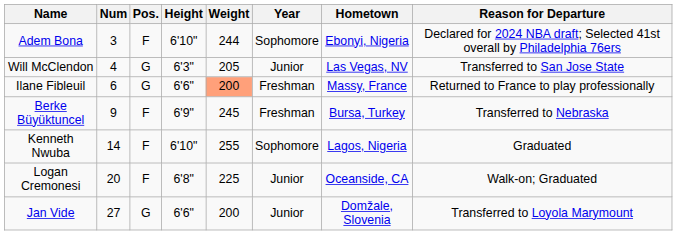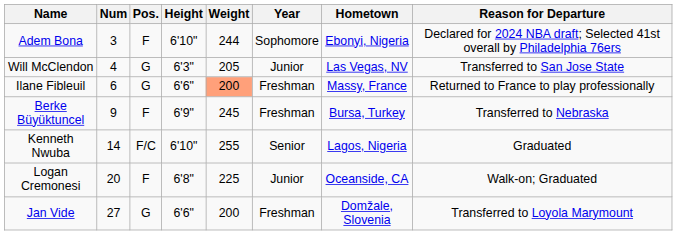Kenneth Nwuba | Pos.: F -> F/C
Kenneth Nwuba | Year: Sophomore -> Senior
Jan Vide | Year: Junior -> Freshman
